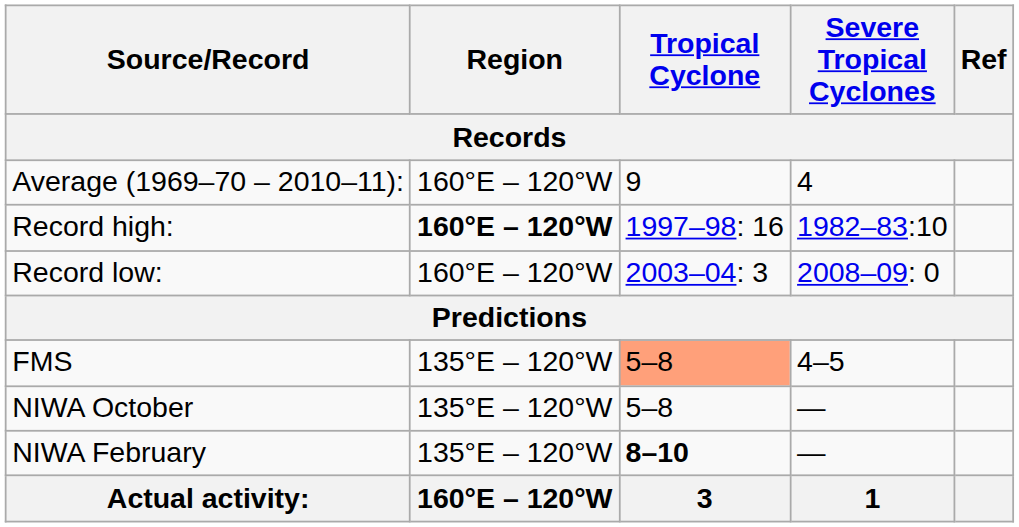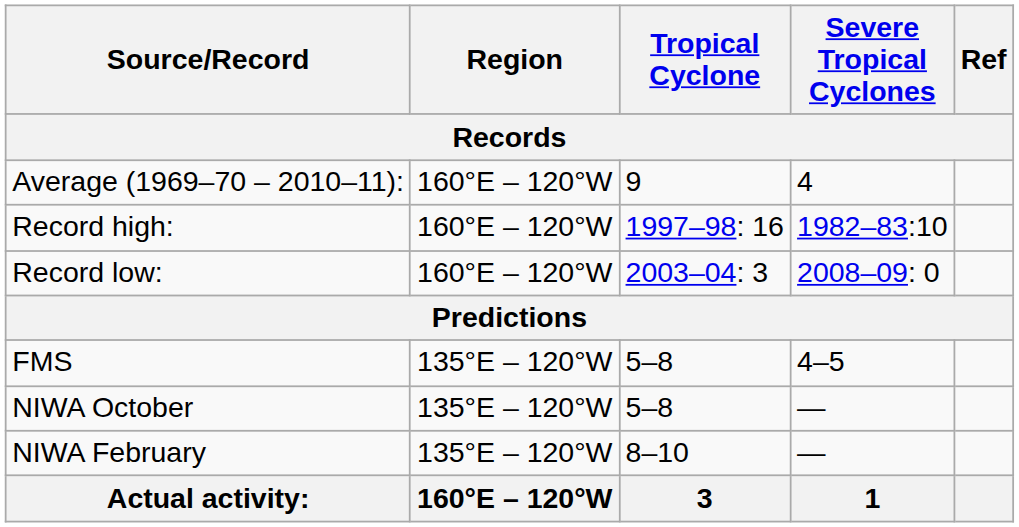Record high: | Region: bold -> normal
FMS | Tropical Cyclone: lightsalmon background -> no background
NIWA February | Tropical Cyclone: bold -> normal
